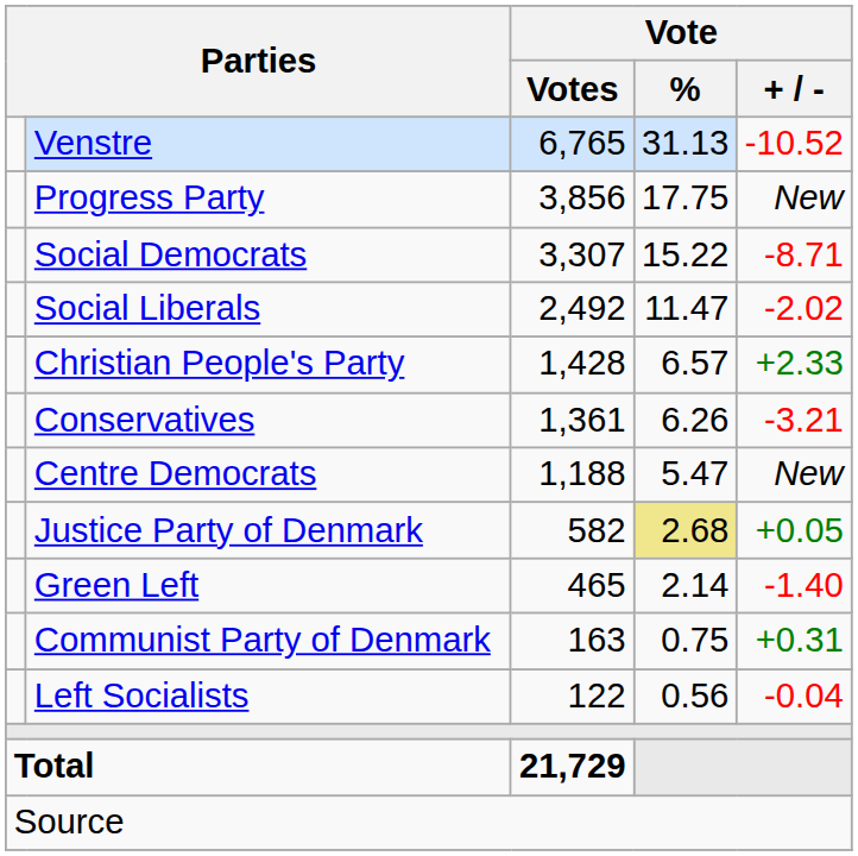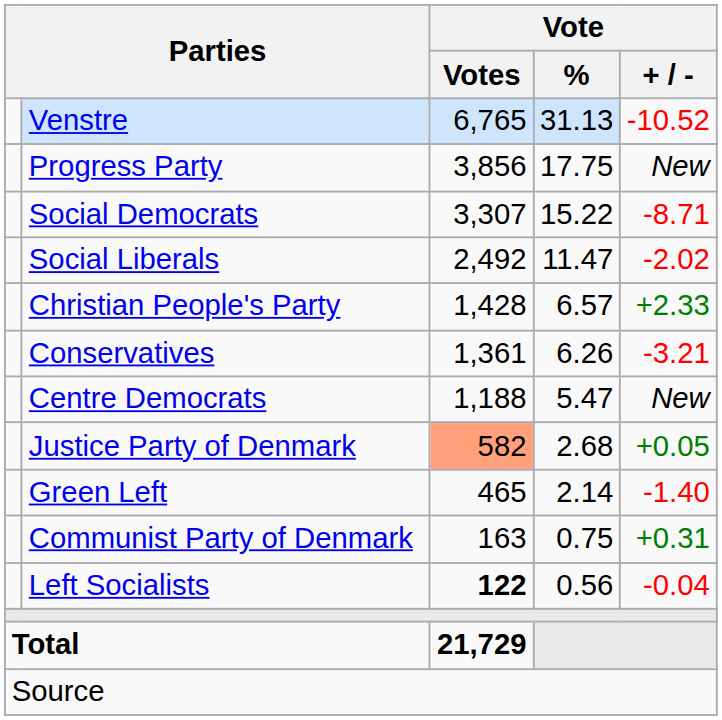Justice Party of Denmark | Vote / Votes: no background -> lightsalmon background
Justice Party of Denmark | Vote / %: khaki background -> no background
Left Socialists | Vote / Votes: normal -> bold
